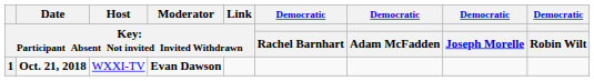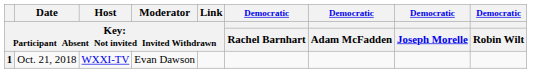1 | column 2: bold -> normal
1 | column 4: bold -> normal
